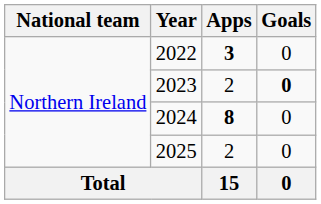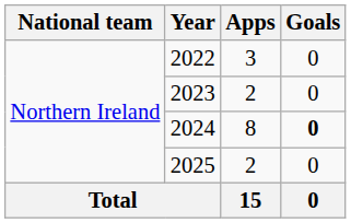2022 | Apps: bold -> normal
2023 | Goals: bold -> normal
2024 | Apps: bold -> normal
2024 | Goals: normal -> bold
